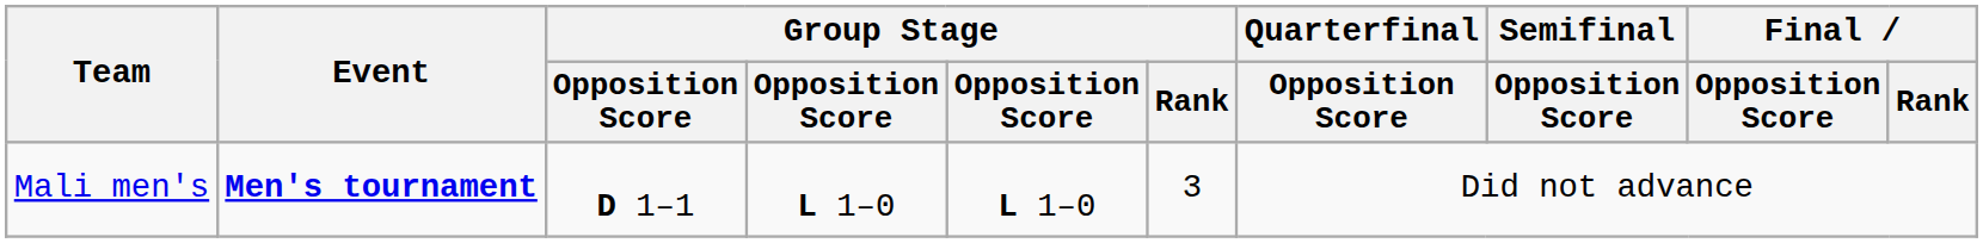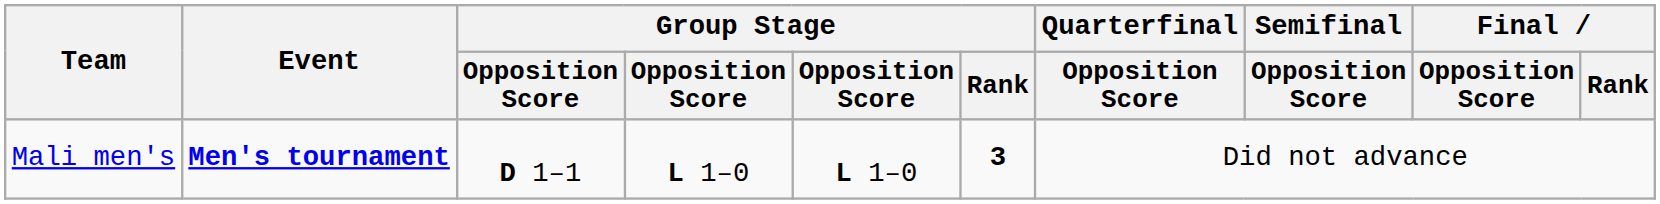Mali men's | Group Stage / Rank: normal -> bold
